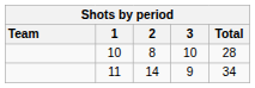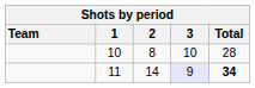11 | 3: no background -> lavender background
11 | Total: normal -> bold
